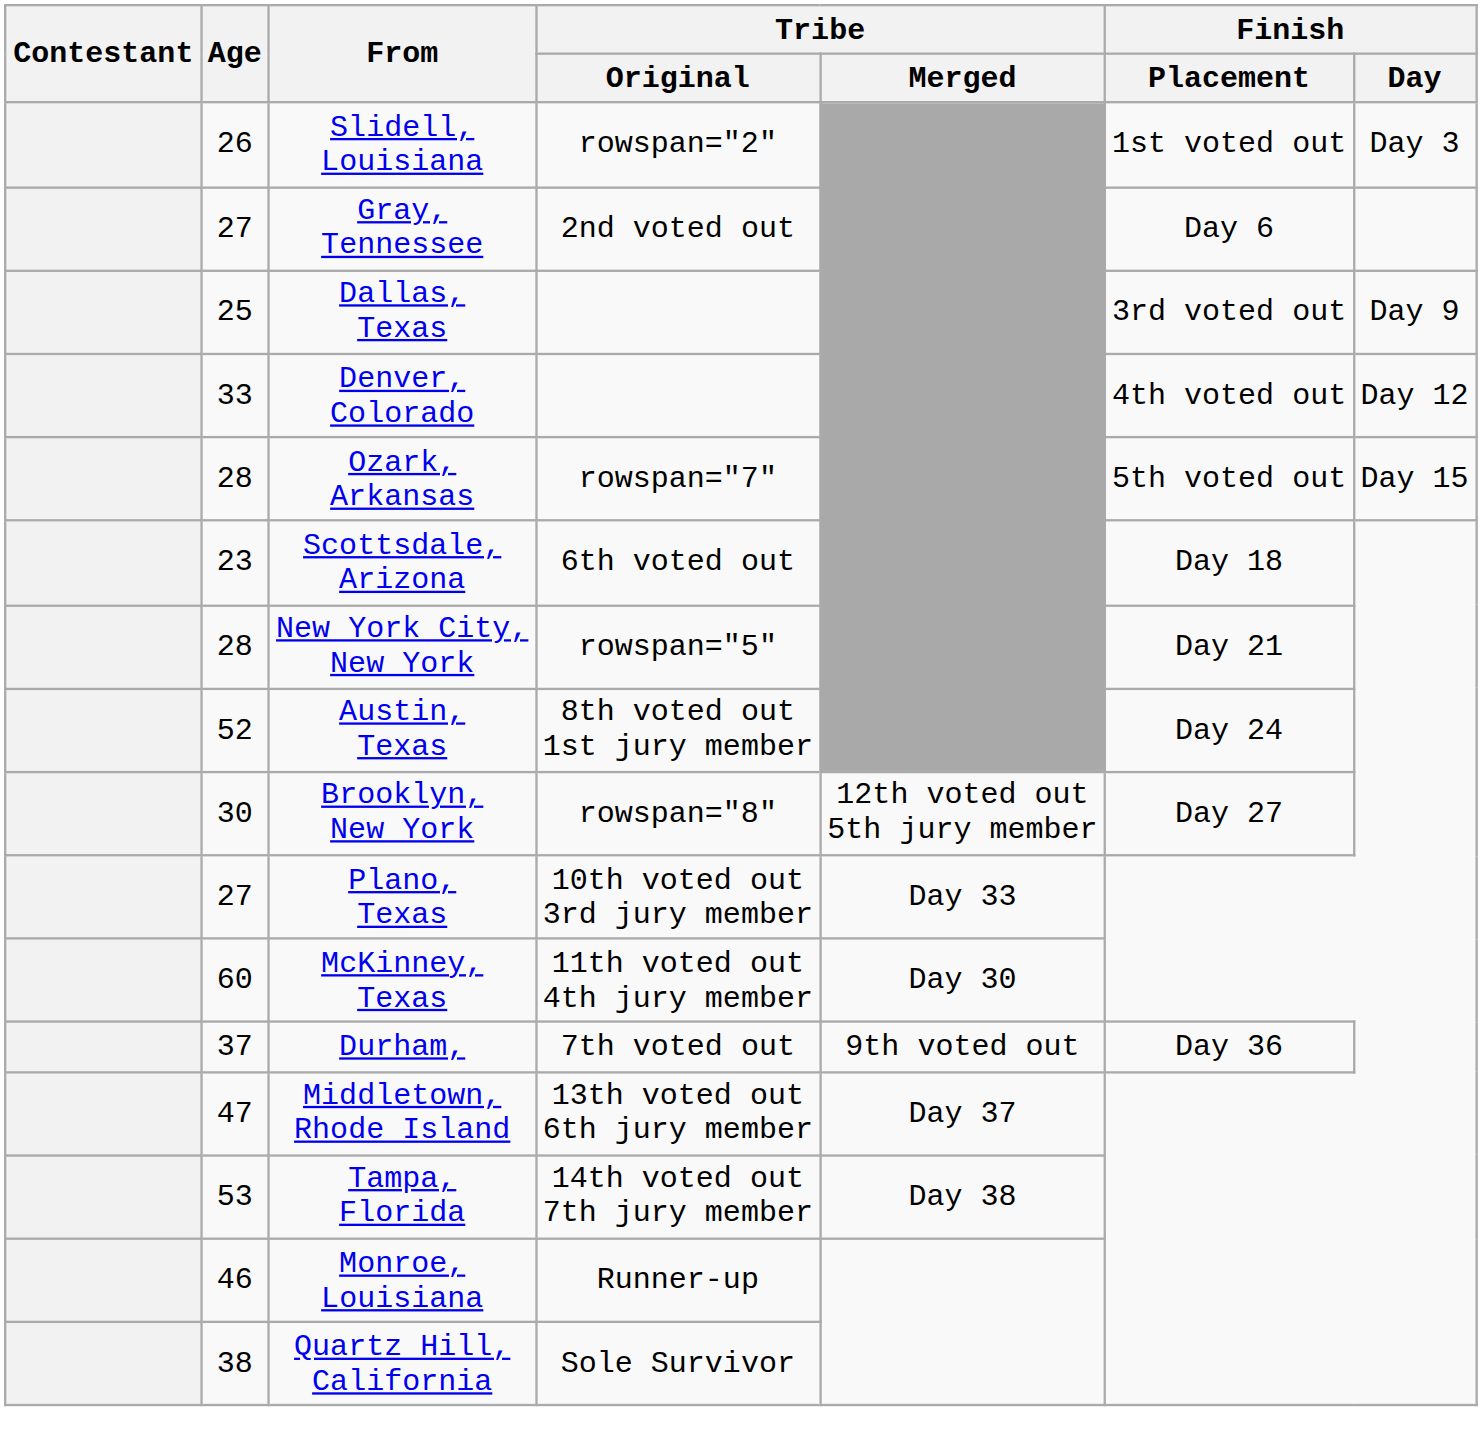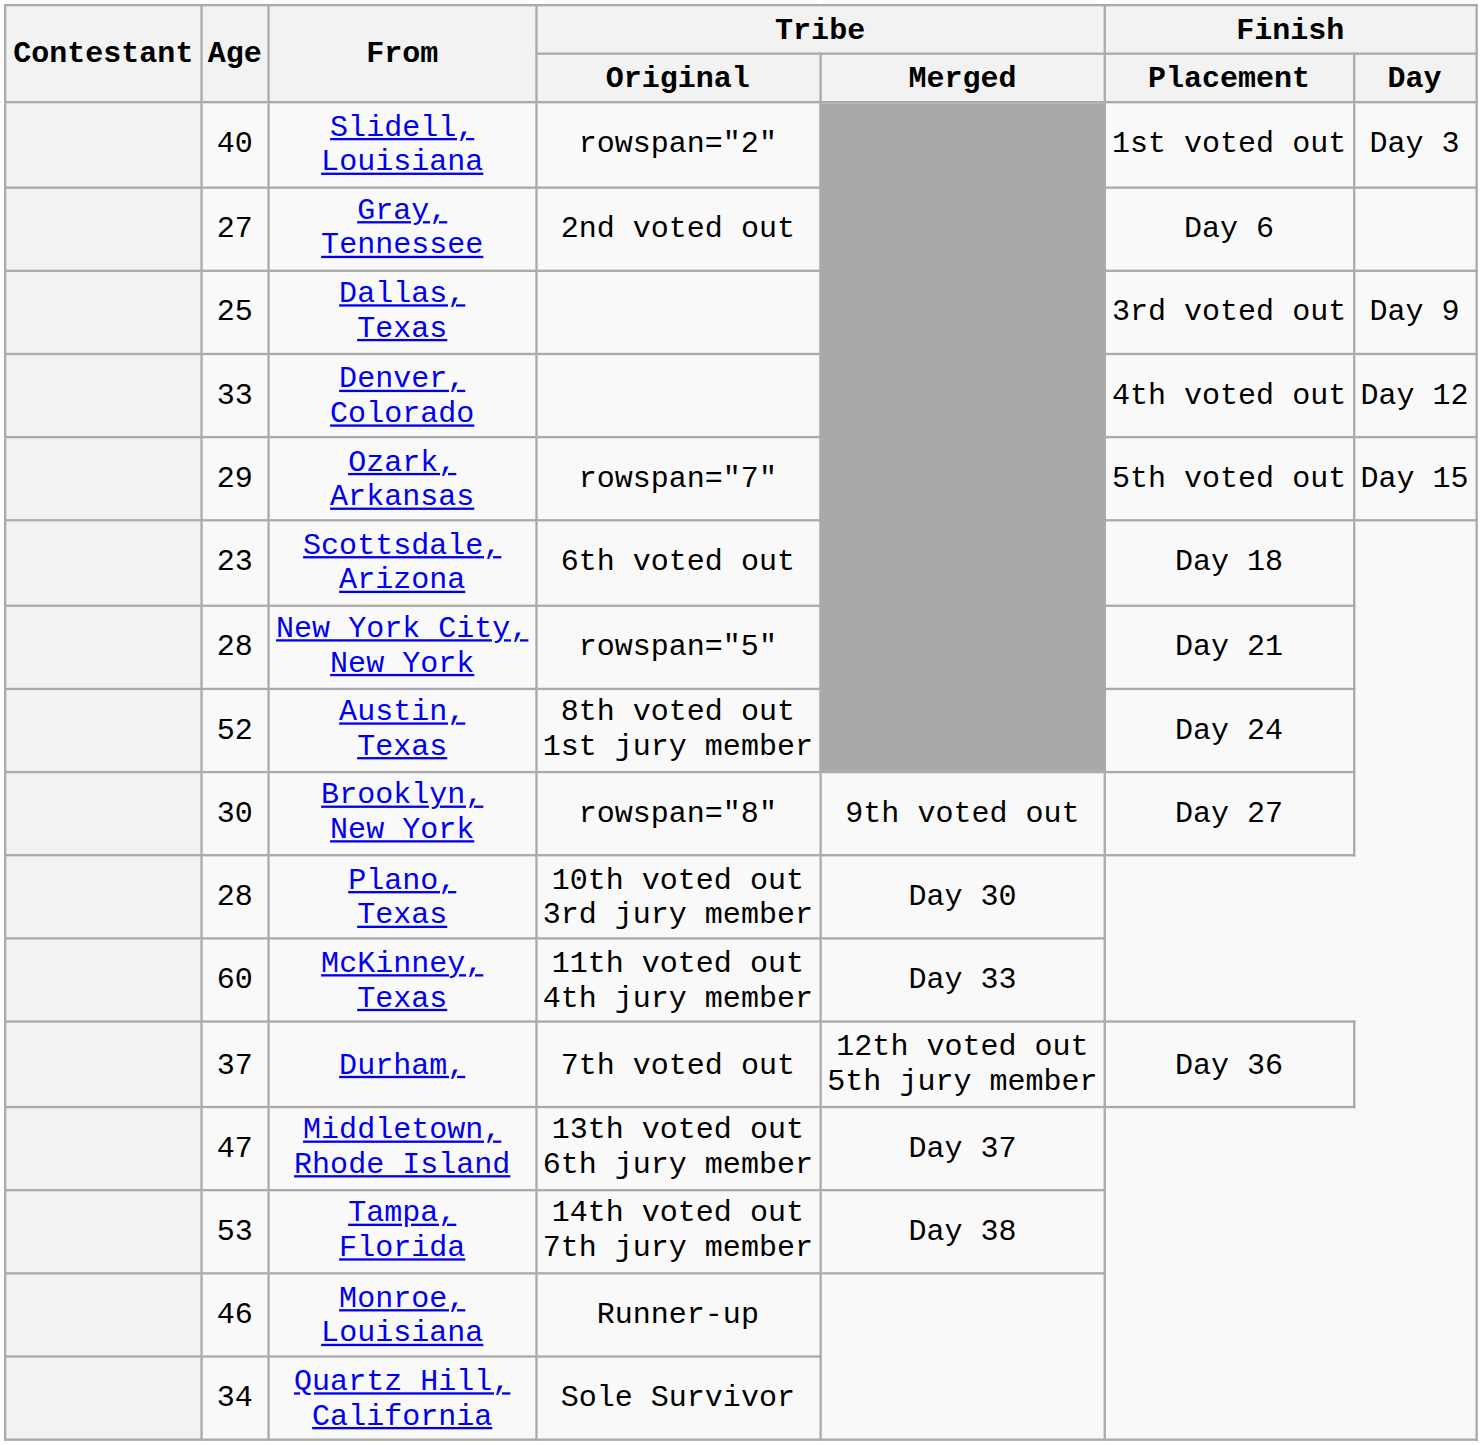Slidell, Louisiana | Age: 26 -> 40
Ozark, Arkansas | Age: 28 -> 29
Brooklyn, New York | Tribe / Merged: 12th voted out 5th jury member -> 9th voted out
Plano, Texas | Age: 27 -> 28
Plano, Texas | Tribe / Merged: Day 33 -> Day 30
McKinney, Texas | Tribe / Merged: Day 30 -> Day 33
Durham, | Tribe / Merged: 9th voted out -> 12th voted out 5th jury member
Quartz Hill, California | Age: 38 -> 34
